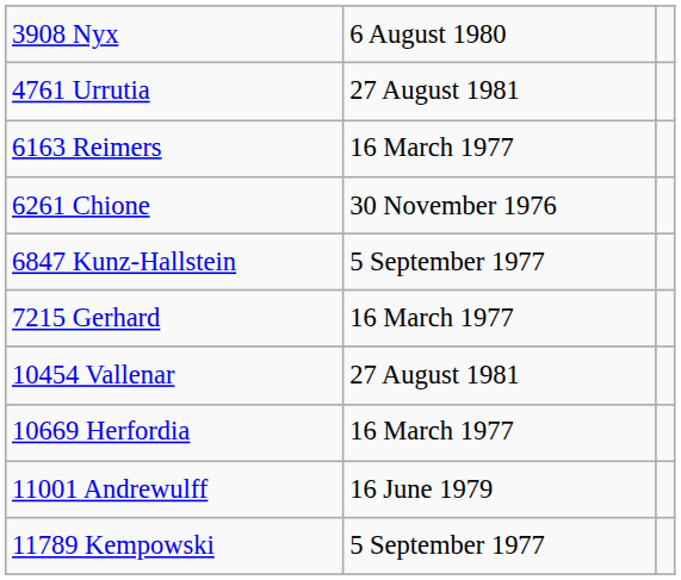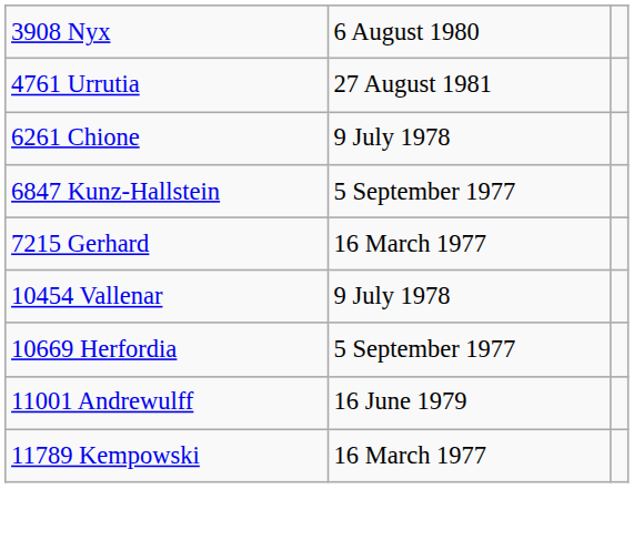- row: 6163 Reimers | 16 March 1977
6261 Chione | column 2: 30 November 1976 -> 9 July 1978
10454 Vallenar | column 2: 27 August 1981 -> 9 July 1978
10669 Herfordia | column 2: 16 March 1977 -> 5 September 1977
11789 Kempowski | column 2: 5 September 1977 -> 16 March 1977
